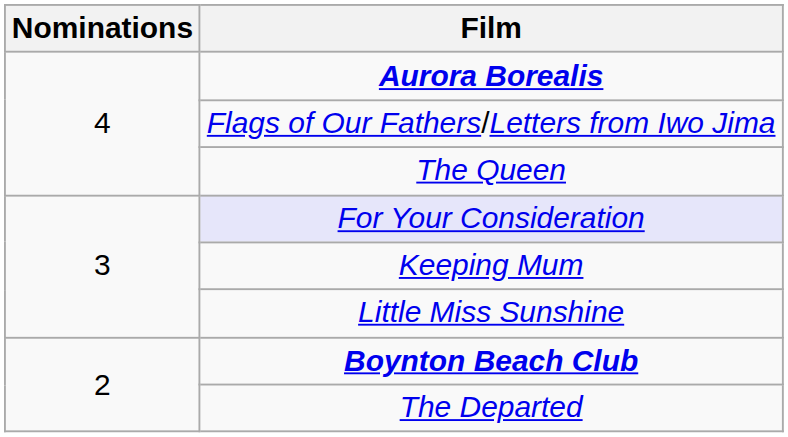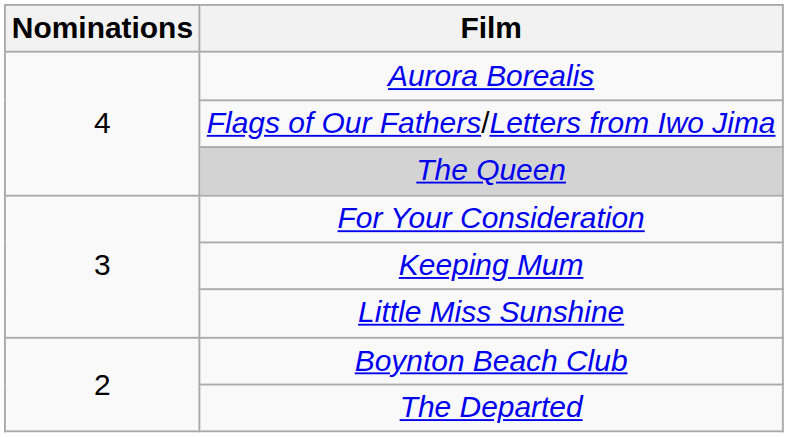Aurora Borealis | Film: bold -> normal
The Queen | Film: no background -> lightgrey background
For Your Consideration | Film: lavender background -> no background
Boynton Beach Club | Film: bold -> normal
